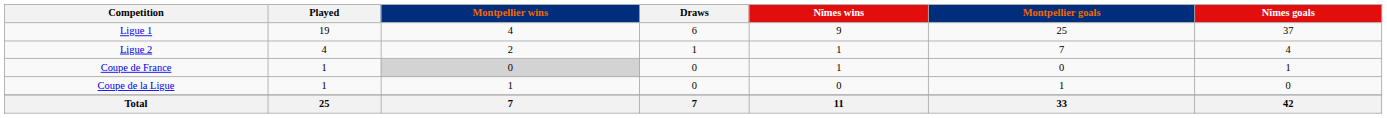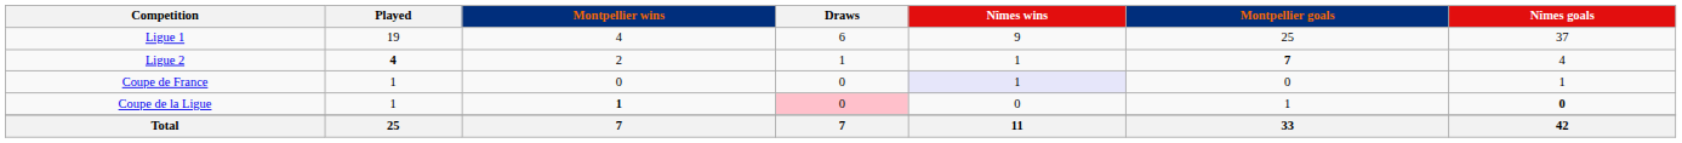Ligue 2 | Played: normal -> bold
Ligue 2 | Montpellier goals: normal -> bold
Coupe de France | Montpellier wins: lightgrey background -> no background
Coupe de France | Nîmes wins: no background -> lavender background
Coupe de la Ligue | Montpellier wins: normal -> bold
Coupe de la Ligue | Draws: no background -> pink background
Coupe de la Ligue | Nîmes goals: normal -> bold
